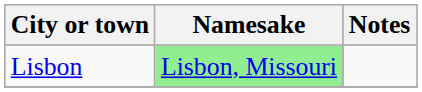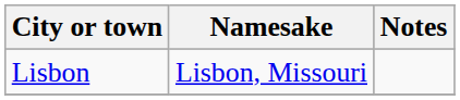Lisbon | Namesake: lightgreen background -> no background
